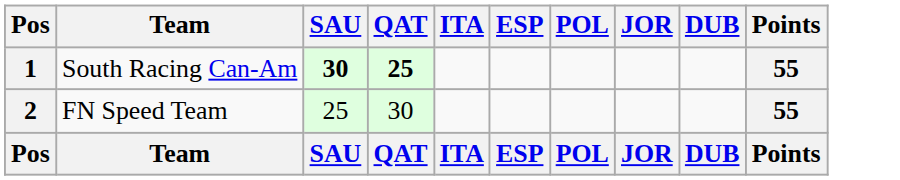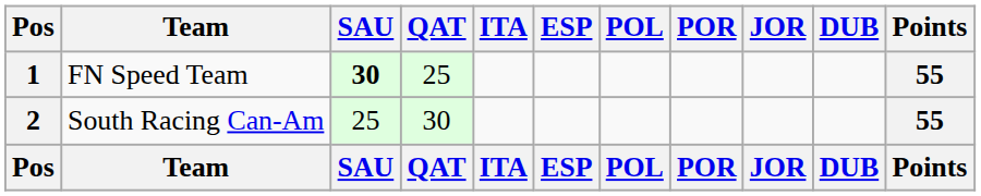+ column: POR | POR
1 | Team: South Racing Can-Am -> FN Speed Team
1 | QAT: bold -> normal
2 | Team: FN Speed Team -> South Racing Can-Am
